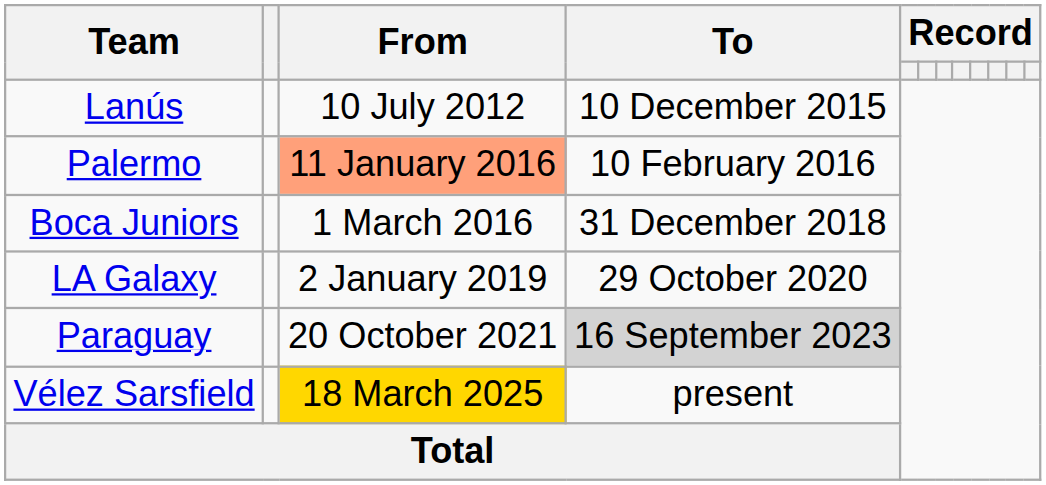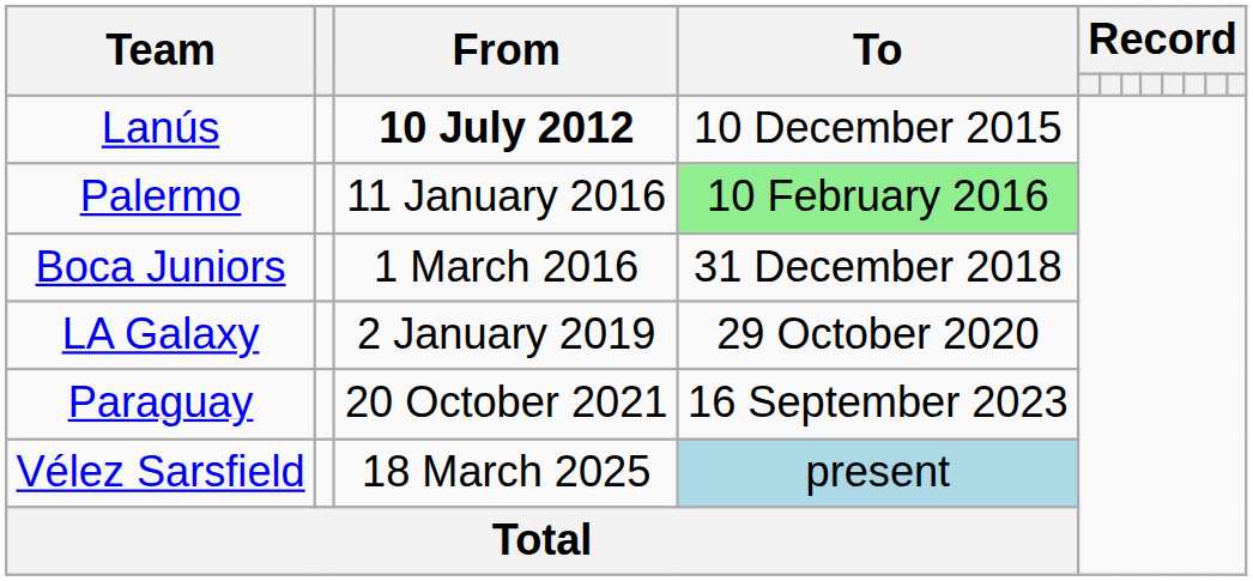Lanús | From: normal -> bold
Palermo | From: lightsalmon background -> no background
Palermo | To: no background -> lightgreen background
Paraguay | To: lightgrey background -> no background
Vélez Sarsfield | From: gold background -> no background
Vélez Sarsfield | To: no background -> lightblue background
